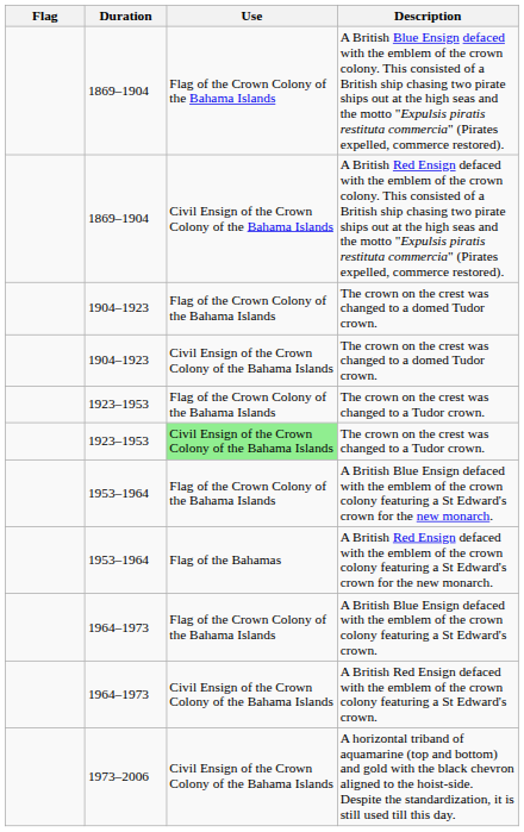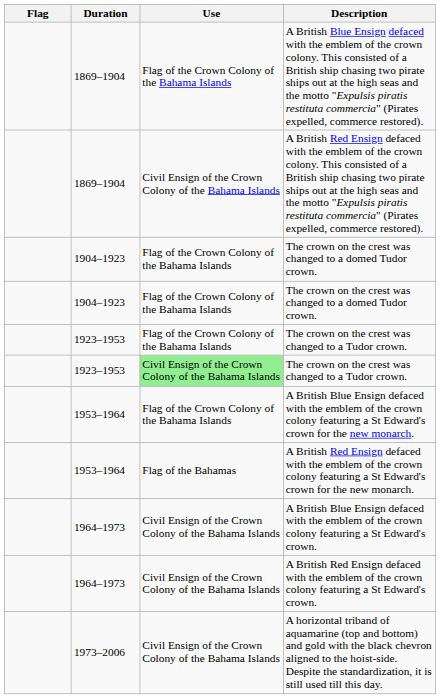row 5 | Use: Civil Ensign of the Crown Colony of the Bahama Islands -> Flag of the Crown Colony of the Bahama Islands
row 10 | Use: Flag of the Crown Colony of the Bahama Islands -> Civil Ensign of the Crown Colony of the Bahama Islands
